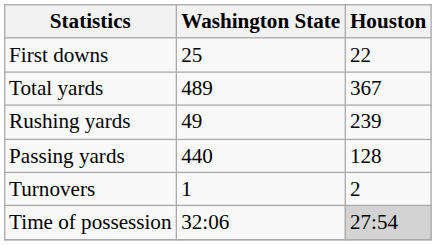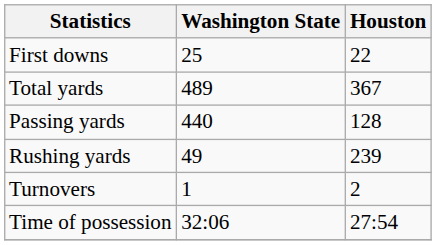rows swapped: Rushing yards <-> Passing yards
Time of possession | Houston: lightgrey background -> no background
